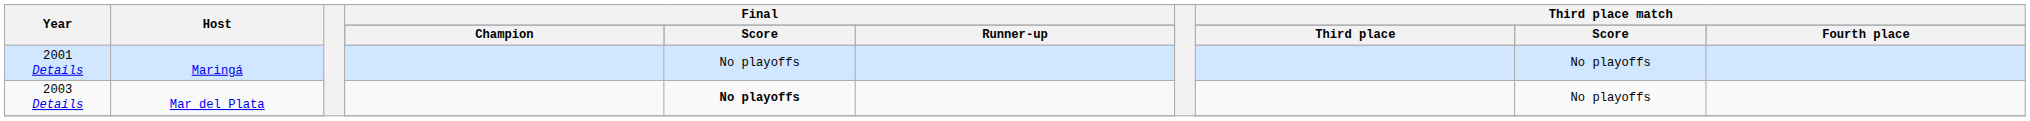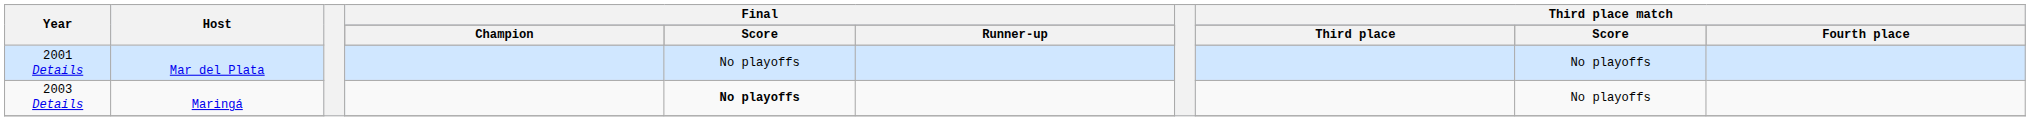2001 Details | Host: Maringá -> Mar del Plata
2003 Details | Host: Mar del Plata -> Maringá
